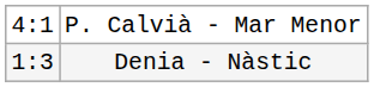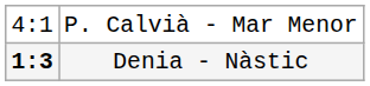Denia - Nàstic | column 1: normal -> bold
